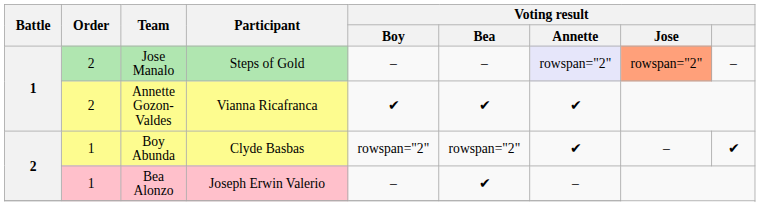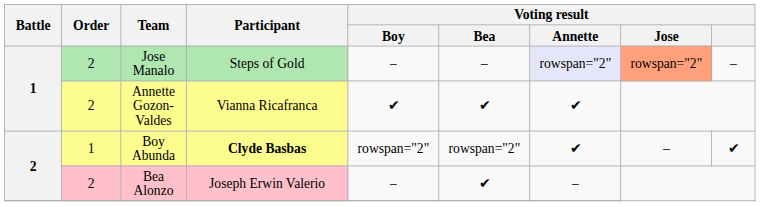Boy Abunda | Participant: normal -> bold
Bea Alonzo | Order: 1 -> 2
